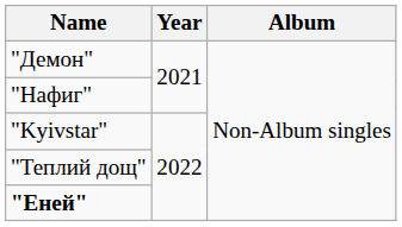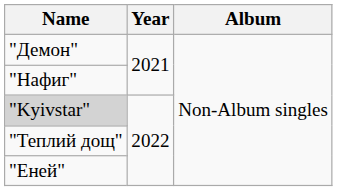"Kyivstar" | Name: no background -> lightgrey background
"Еней" | Name: bold -> normal
